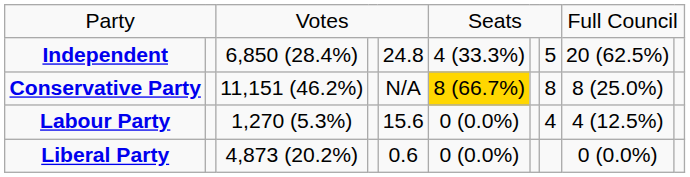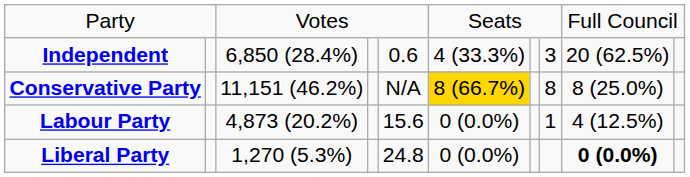Independent | column 5: 24.8 -> 0.6
Independent | column 8: 5 -> 3
Labour Party | column 3: 1,270 (5.3%) -> 4,873 (20.2%)
Labour Party | column 8: 4 -> 1
Liberal Party | column 3: 4,873 (20.2%) -> 1,270 (5.3%)
Liberal Party | column 5: 0.6 -> 24.8
Liberal Party | column 9: normal -> bold
